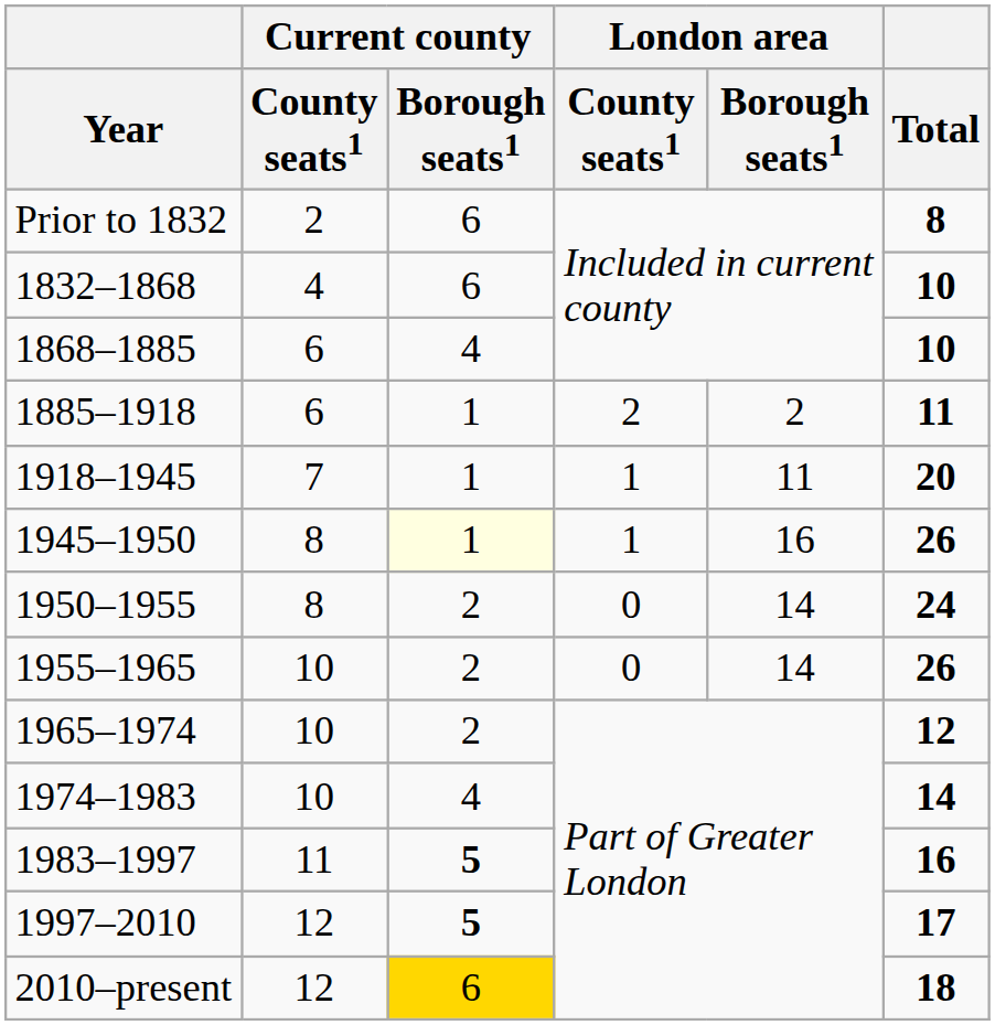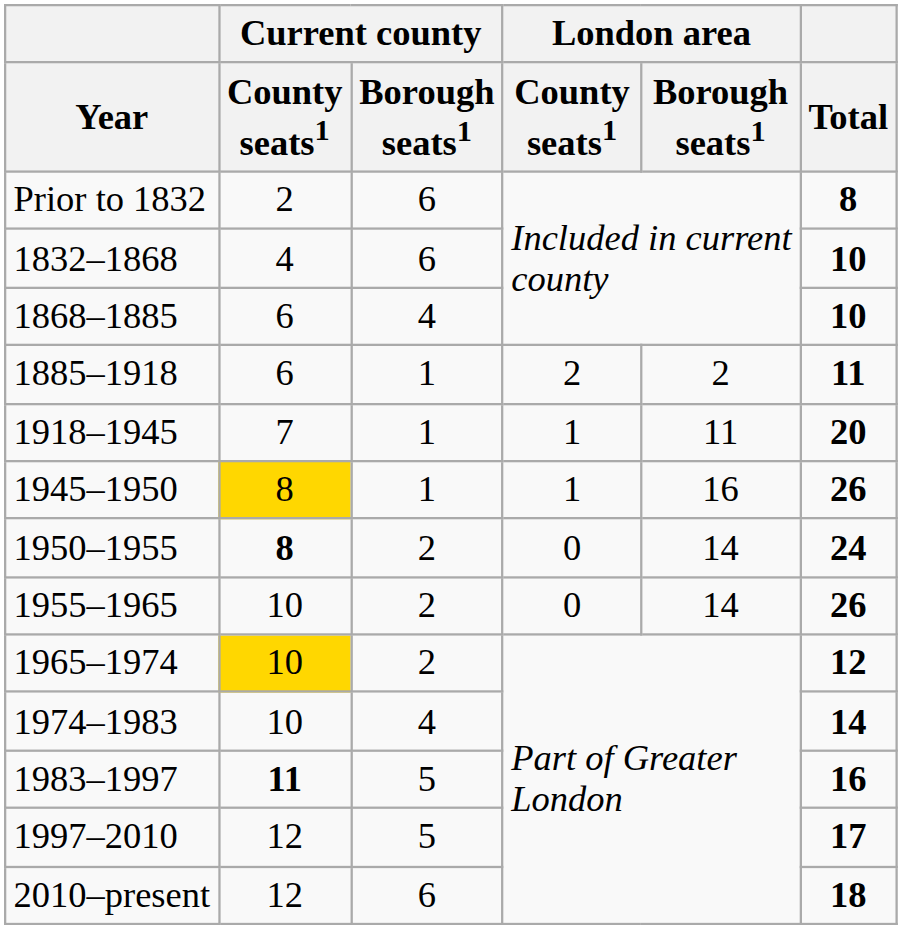1945–1950 | Current county / County seats1: no background -> gold background
1945–1950 | Current county / Borough seats1: lightyellow background -> no background
1950–1955 | Current county / County seats1: normal -> bold
1965–1974 | Current county / County seats1: no background -> gold background
1983–1997 | Current county / County seats1: normal -> bold
1983–1997 | Current county / Borough seats1: bold -> normal
1997–2010 | Current county / Borough seats1: bold -> normal
2010–present | Current county / Borough seats1: gold background -> no background
